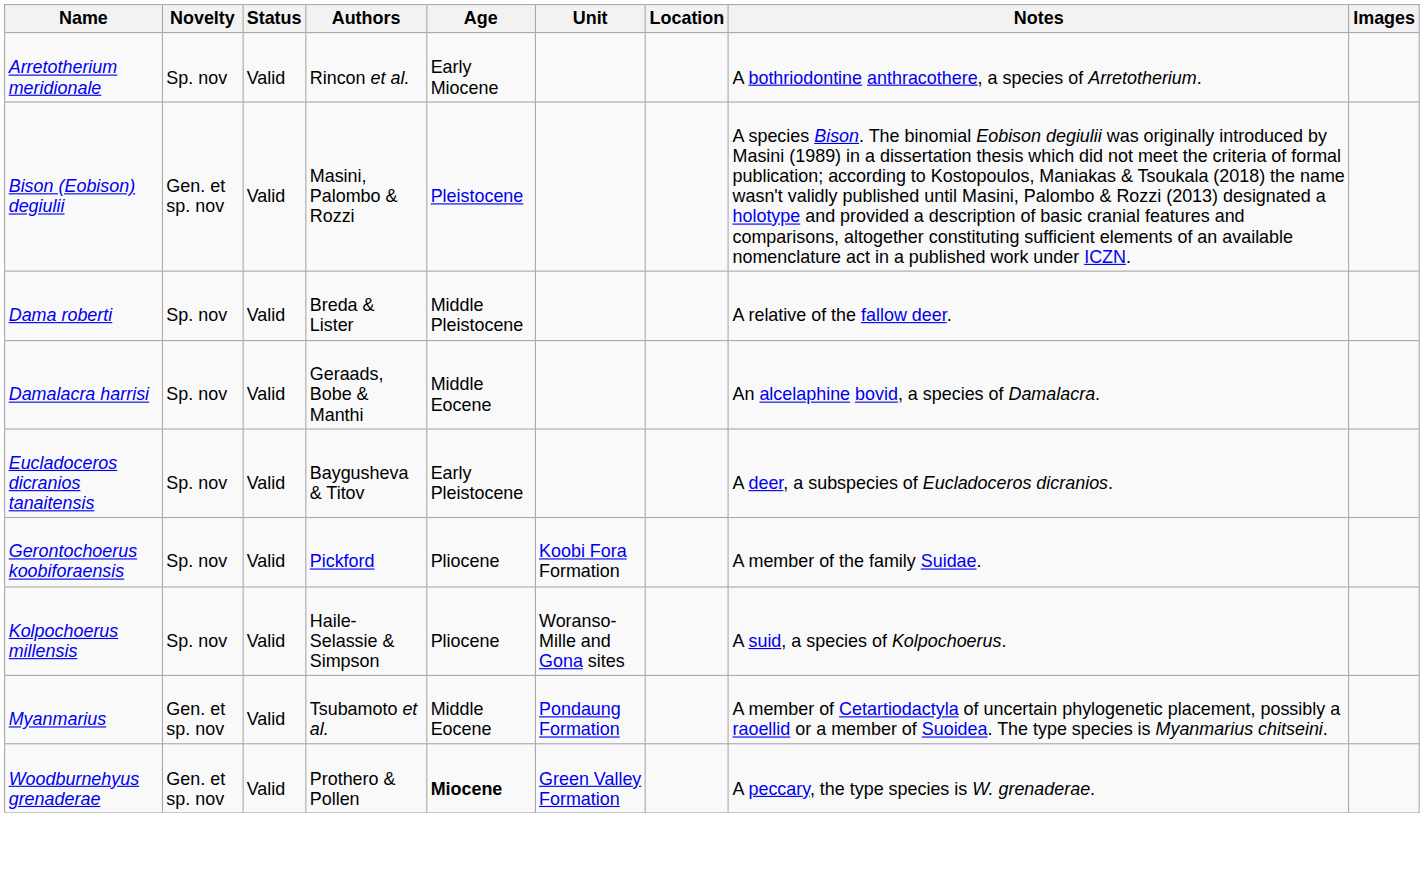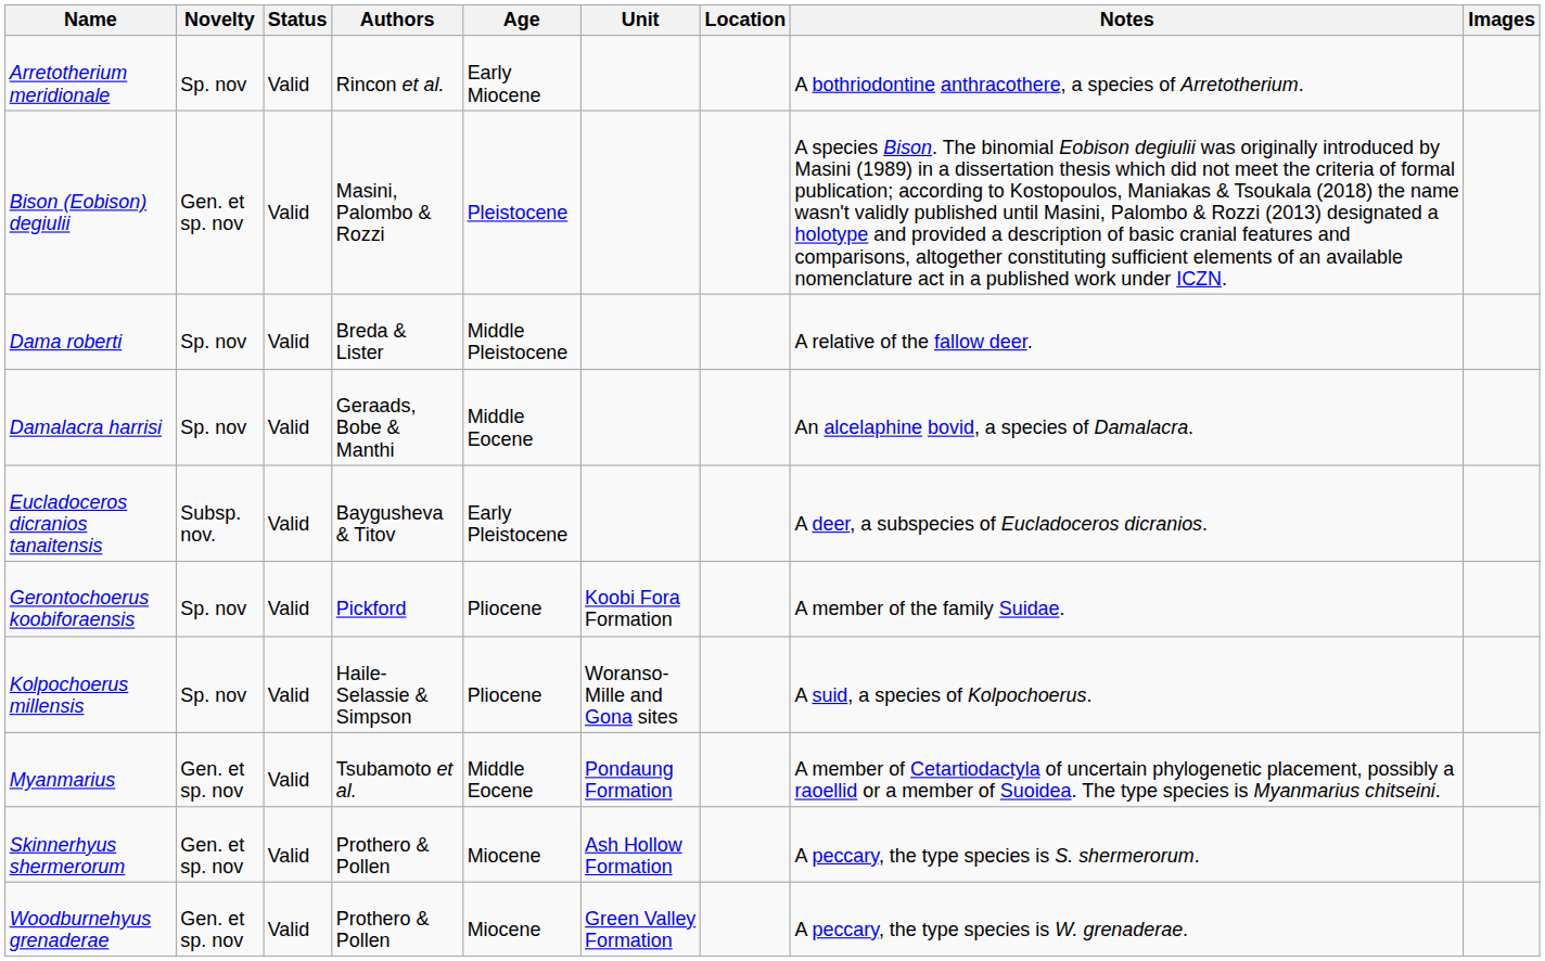Eucladoceros dicranios tanaitensis | Novelty: Sp. nov -> Subsp. nov.
+ row: Skinnerhyus shermerorum | Gen. et sp. nov | Valid | Prothero & Pollen | Miocene | Ash Hollow Formation | A peccary, the type species is S. shermerorum.
Woodburnehyus grenaderae | Age: bold -> normal
